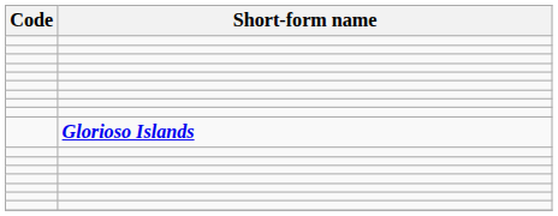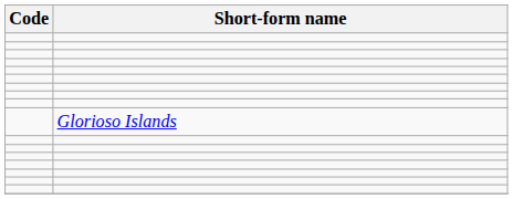row 11 | Short-form name: bold -> normal
